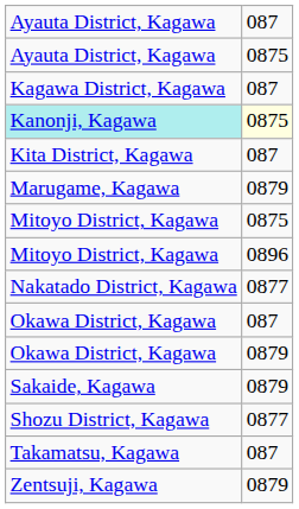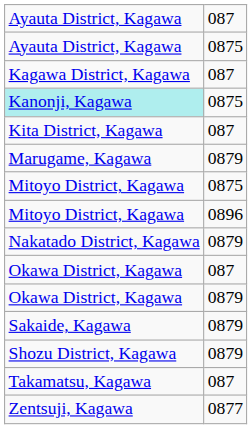row 4 | column 2: lightyellow background -> no background
row 9 | column 2: 0877 -> 0879
row 13 | column 2: 0877 -> 0879
row 15 | column 2: 0879 -> 0877
